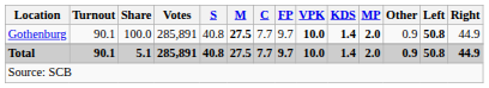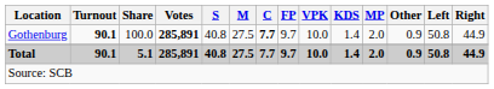Gothenburg | Turnout: normal -> bold
Gothenburg | Votes: normal -> bold
Gothenburg | M: bold -> normal
Gothenburg | C: normal -> bold
Gothenburg | VPK: bold -> normal
Gothenburg | KDS: bold -> normal
Gothenburg | MP: bold -> normal
Gothenburg | Left: bold -> normal
